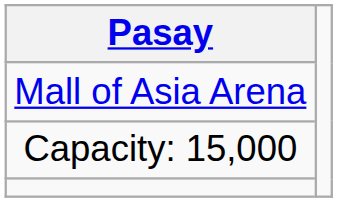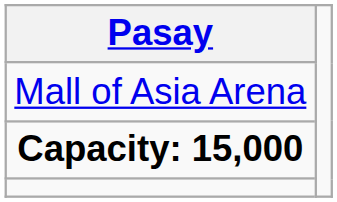Capacity: 15,000 | Pasay: normal -> bold
